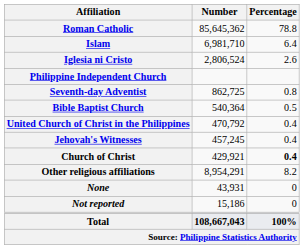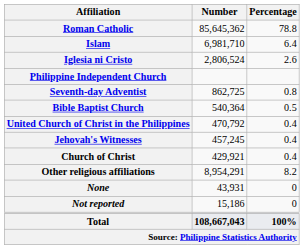Church of Christ | Percentage: bold -> normal
